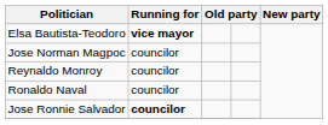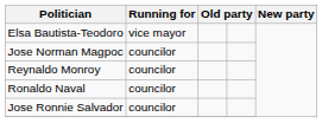Elsa Bautista-Teodoro | Running for: bold -> normal
Jose Ronnie Salvador | Running for: bold -> normal
